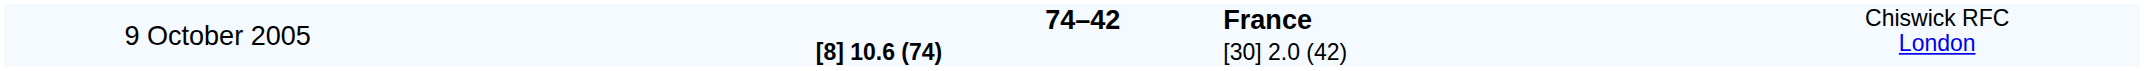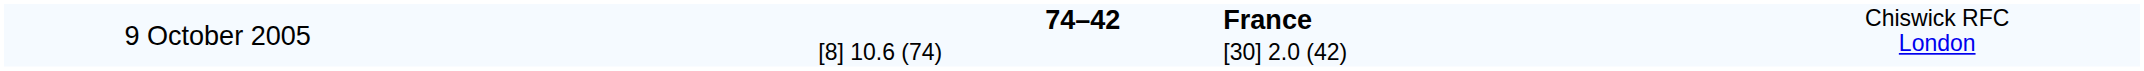[30] 2.0 (42) | column 2: bold -> normal
